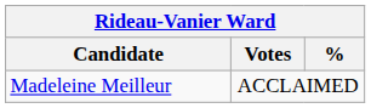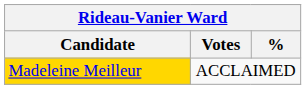Madeleine Meilleur | Candidate: no background -> gold background
